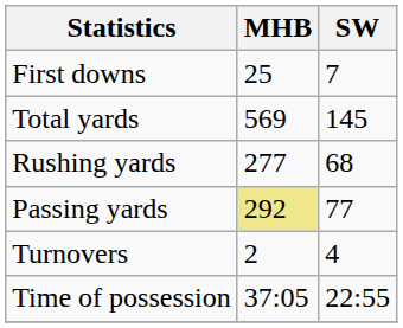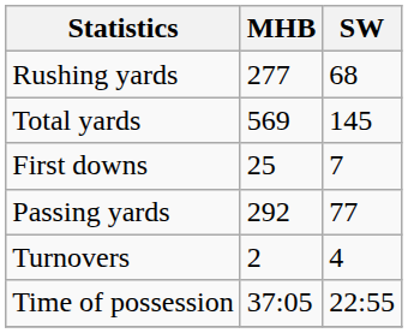rows swapped: First downs <-> Rushing yards
Passing yards | MHB: khaki background -> no background
